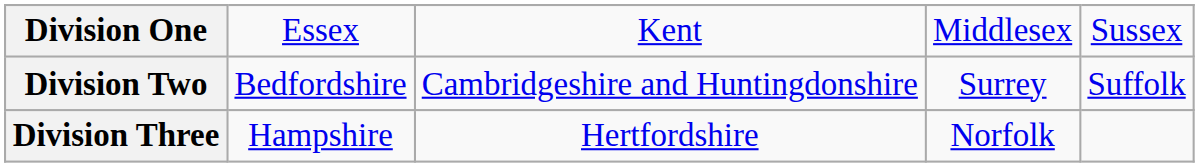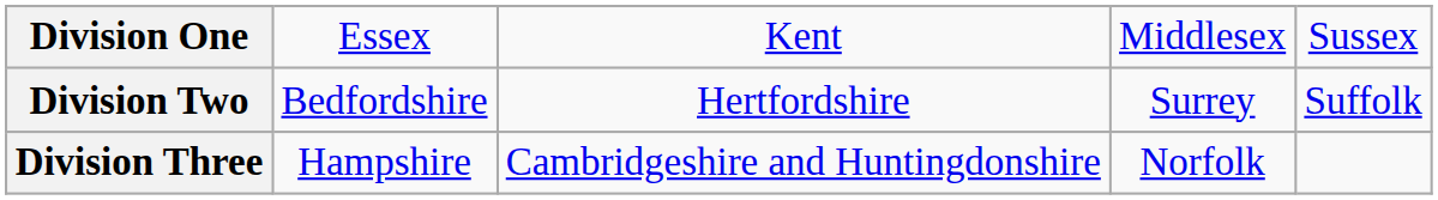Division Two | column 3: Cambridgeshire and Huntingdonshire -> Hertfordshire
Division Three | column 3: Hertfordshire -> Cambridgeshire and Huntingdonshire
